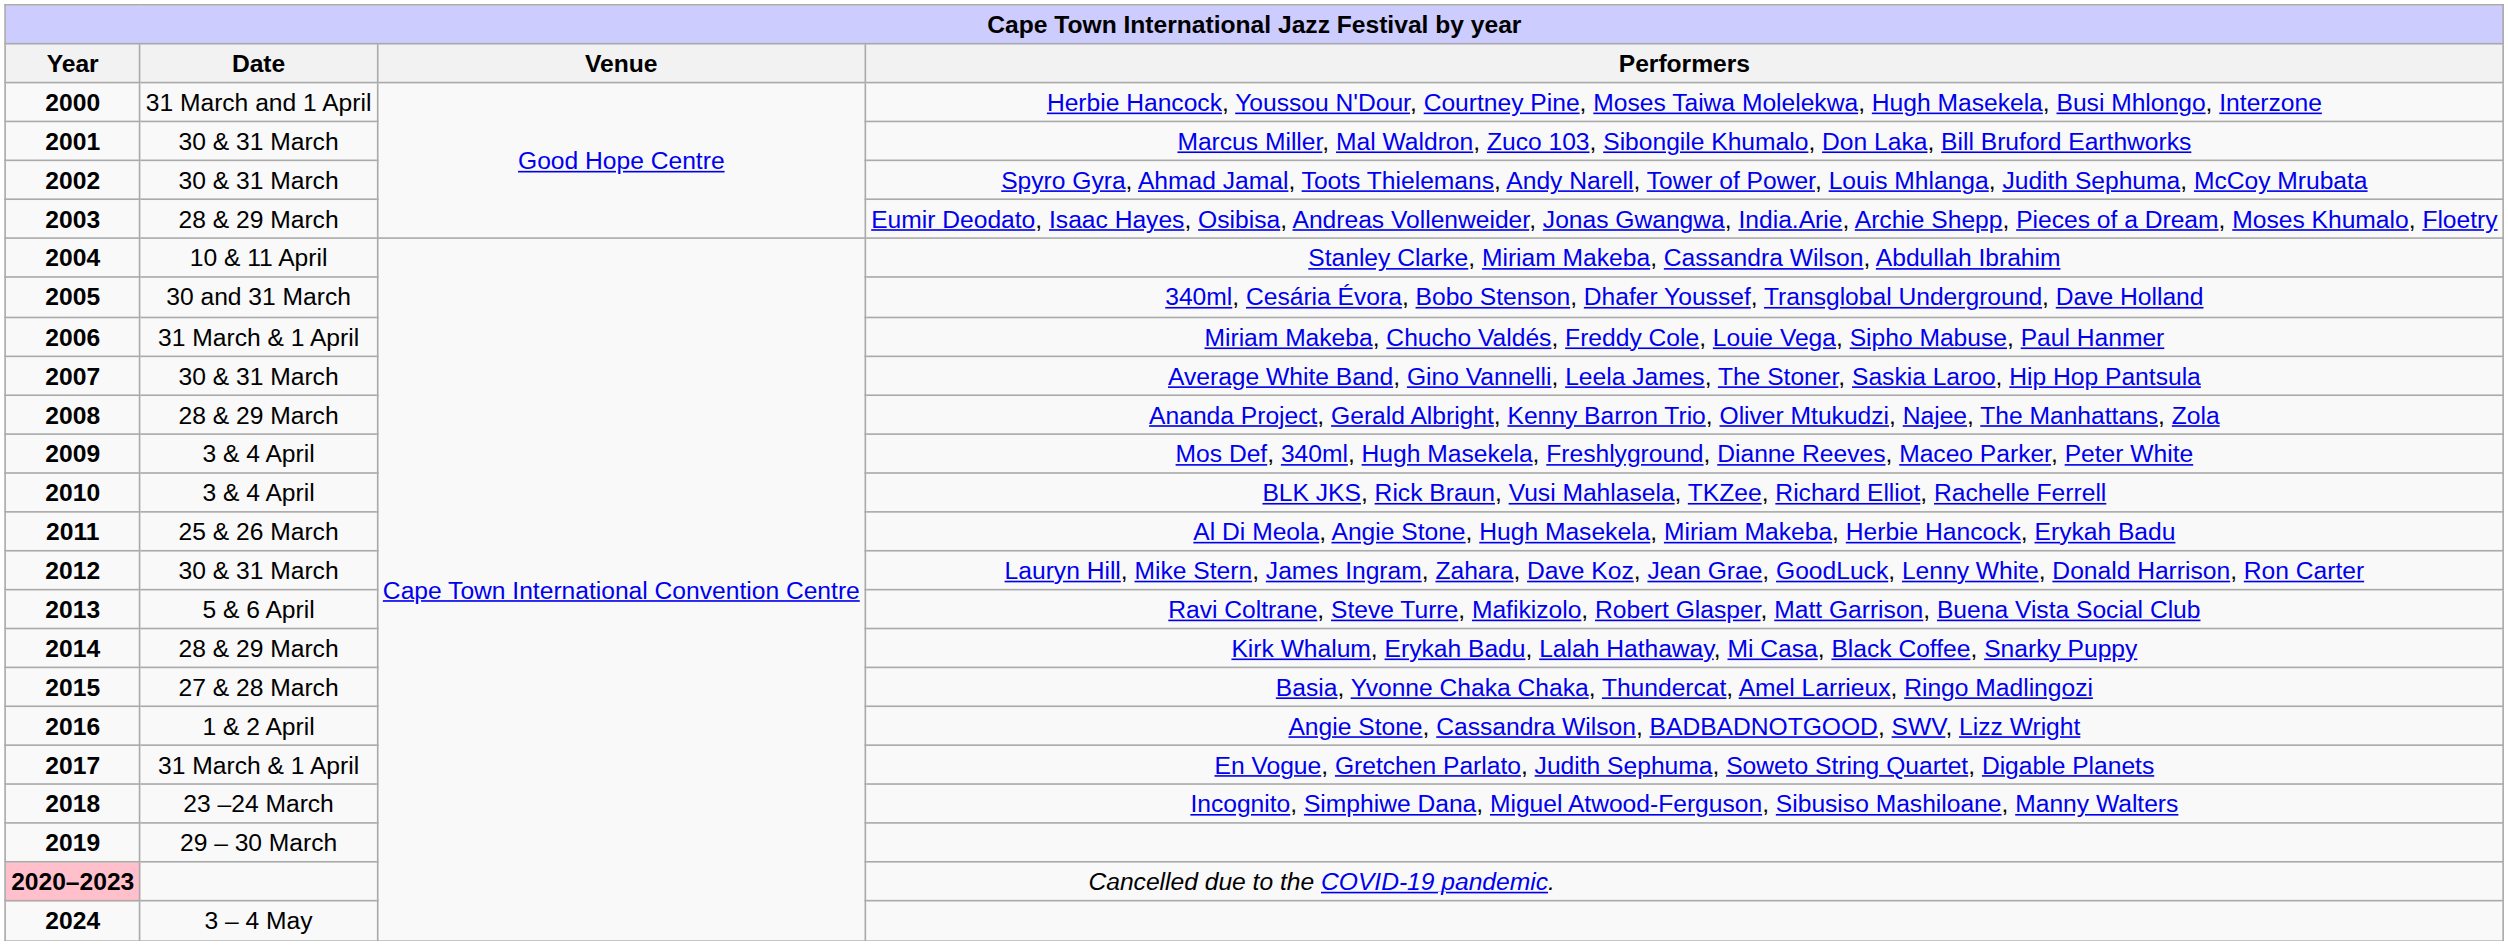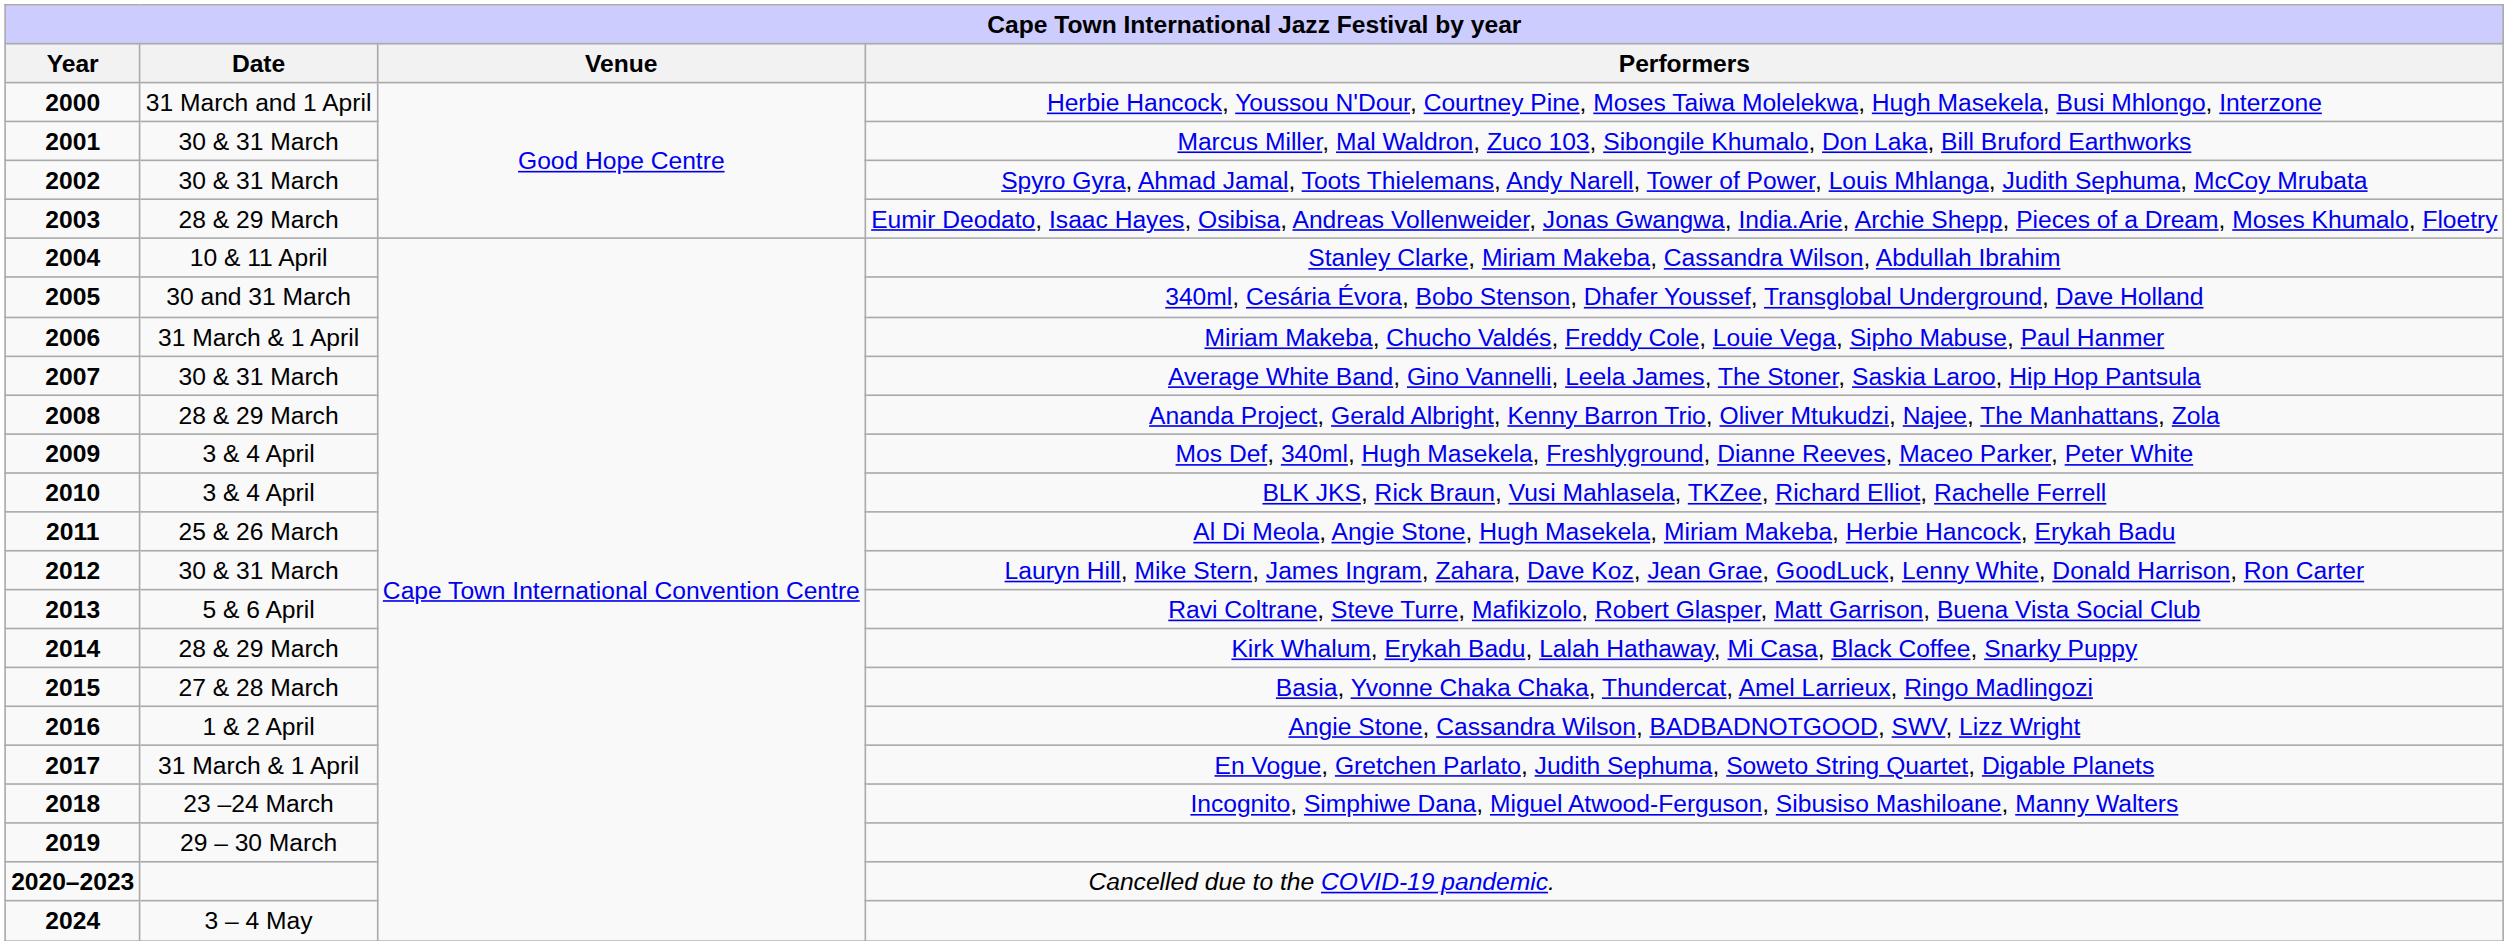Cancelled due to the COVID-19 pandemic. | Year: pink background -> no background
